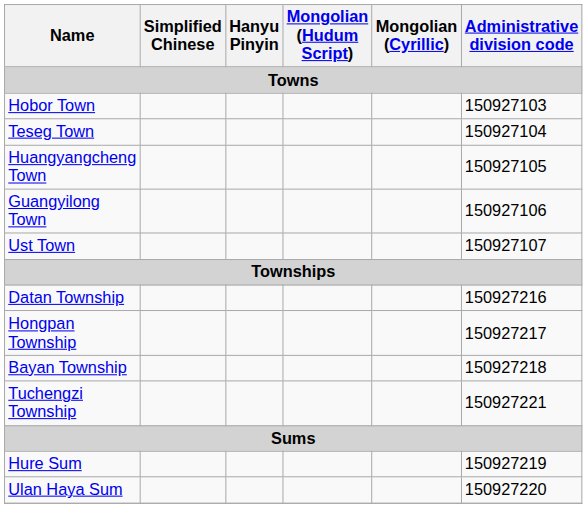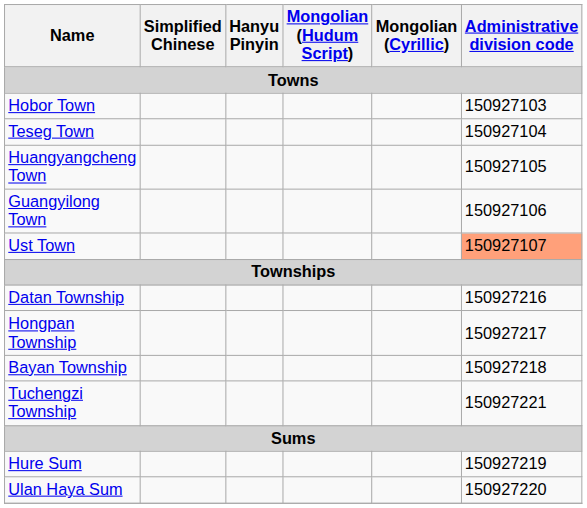Ust Town | Administrative division code: no background -> lightsalmon background
